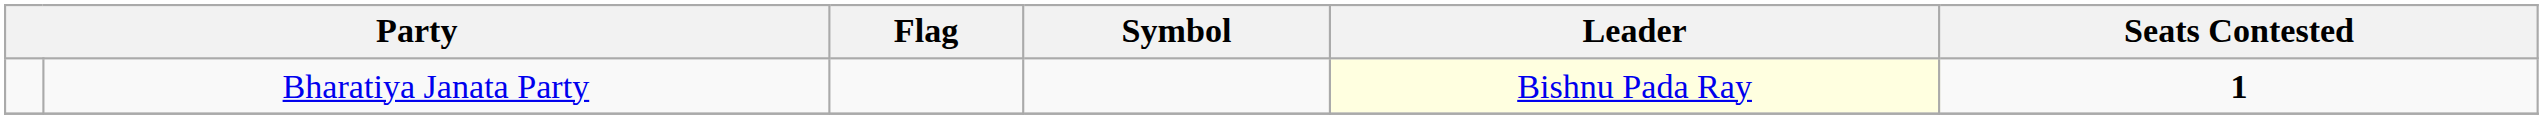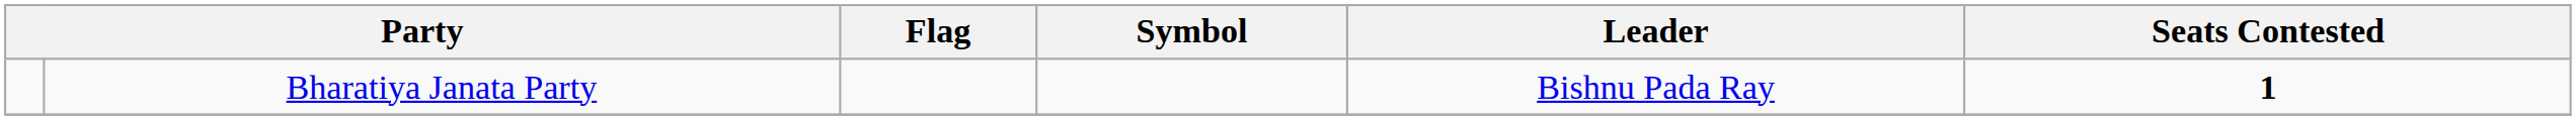Bharatiya Janata Party | Leader: lightyellow background -> no background
